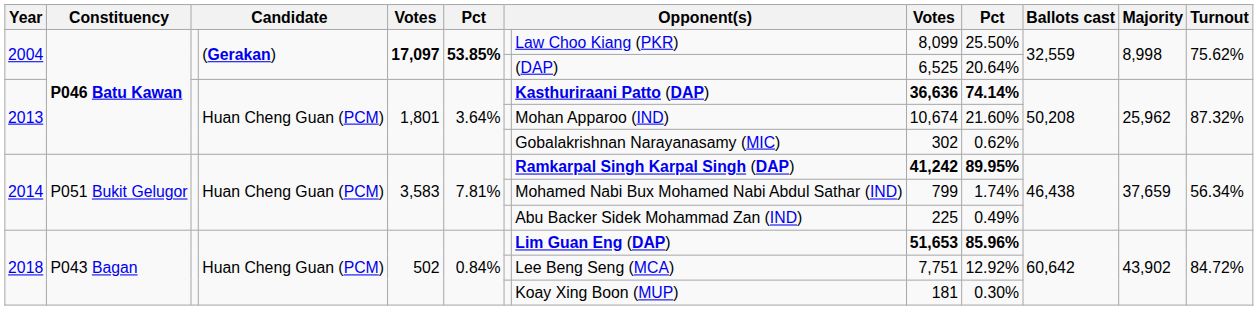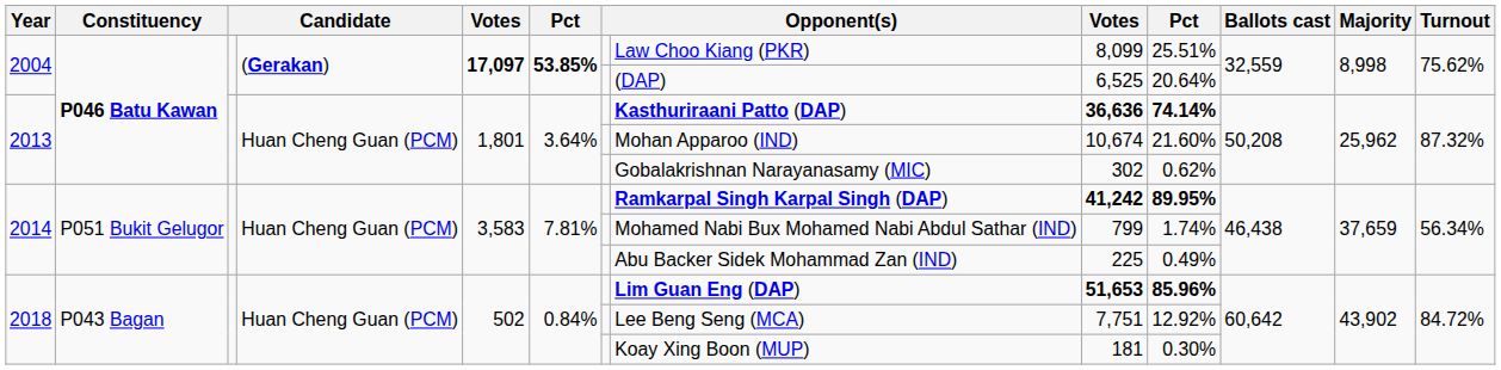row 2 | column 10: 25.50% -> 25.51%
